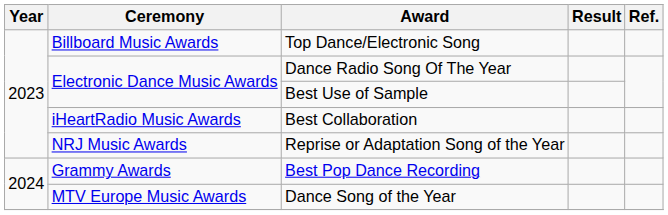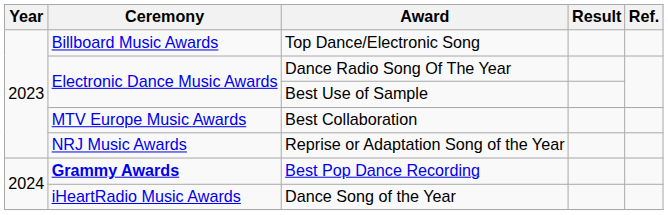Best Collaboration | Ceremony: iHeartRadio Music Awards -> MTV Europe Music Awards
Best Pop Dance Recording | Ceremony: normal -> bold
Dance Song of the Year | Ceremony: MTV Europe Music Awards -> iHeartRadio Music Awards
